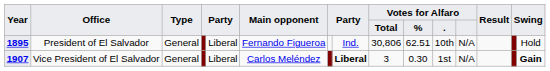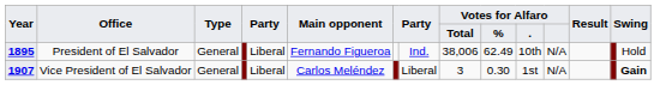1895 | Votes for Alfaro / Total: 30,806 -> 38,006
1895 | Votes for Alfaro / %: 62.51 -> 62.49
1907 | column 8: bold -> normal
